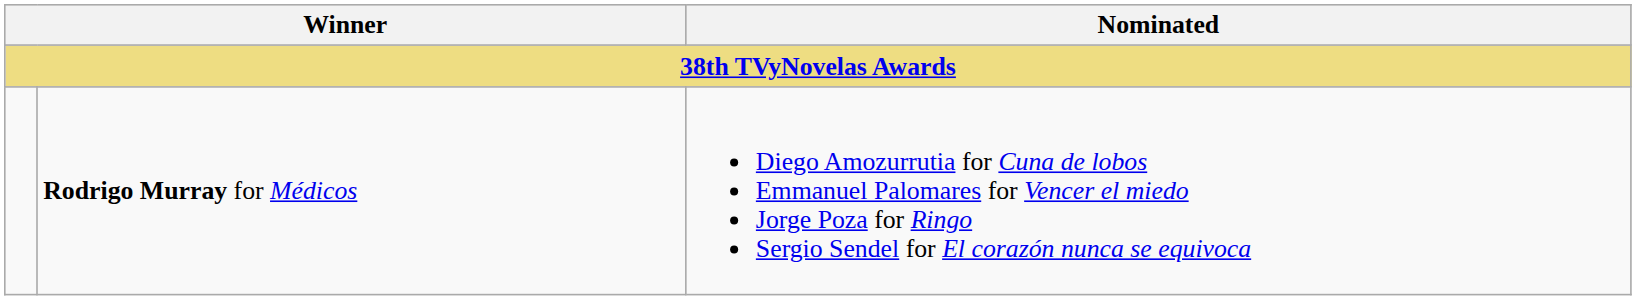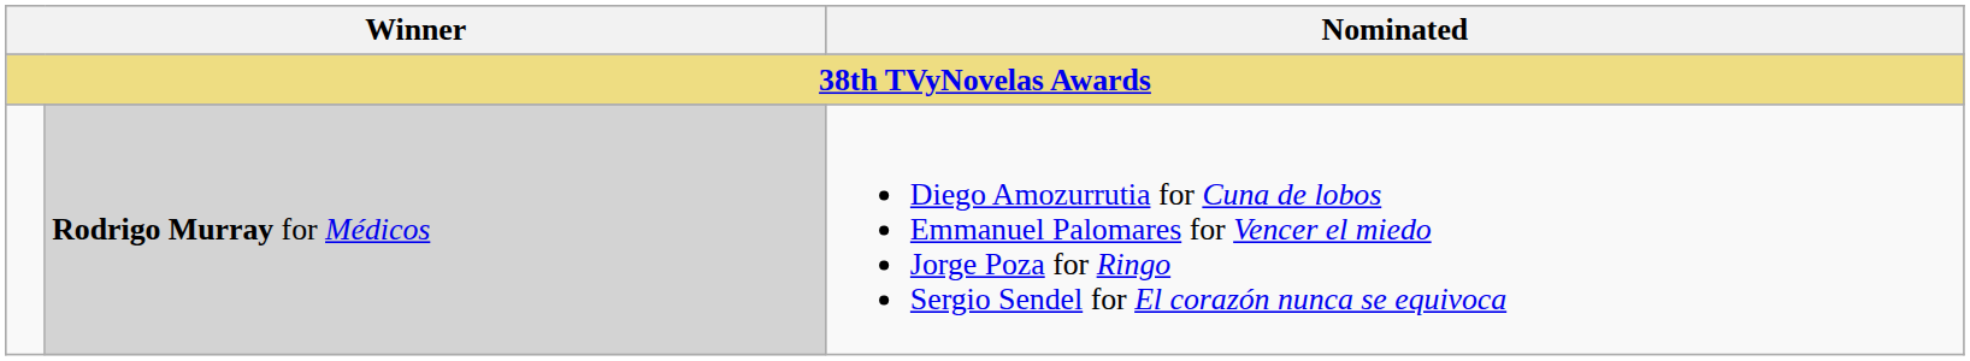Rodrigo Murray for Médicos | column 2: no background -> lightgrey background
